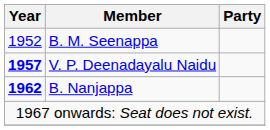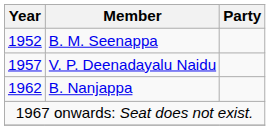V. P. Deenadayalu Naidu | Year: bold -> normal
B. Nanjappa | Year: bold -> normal
